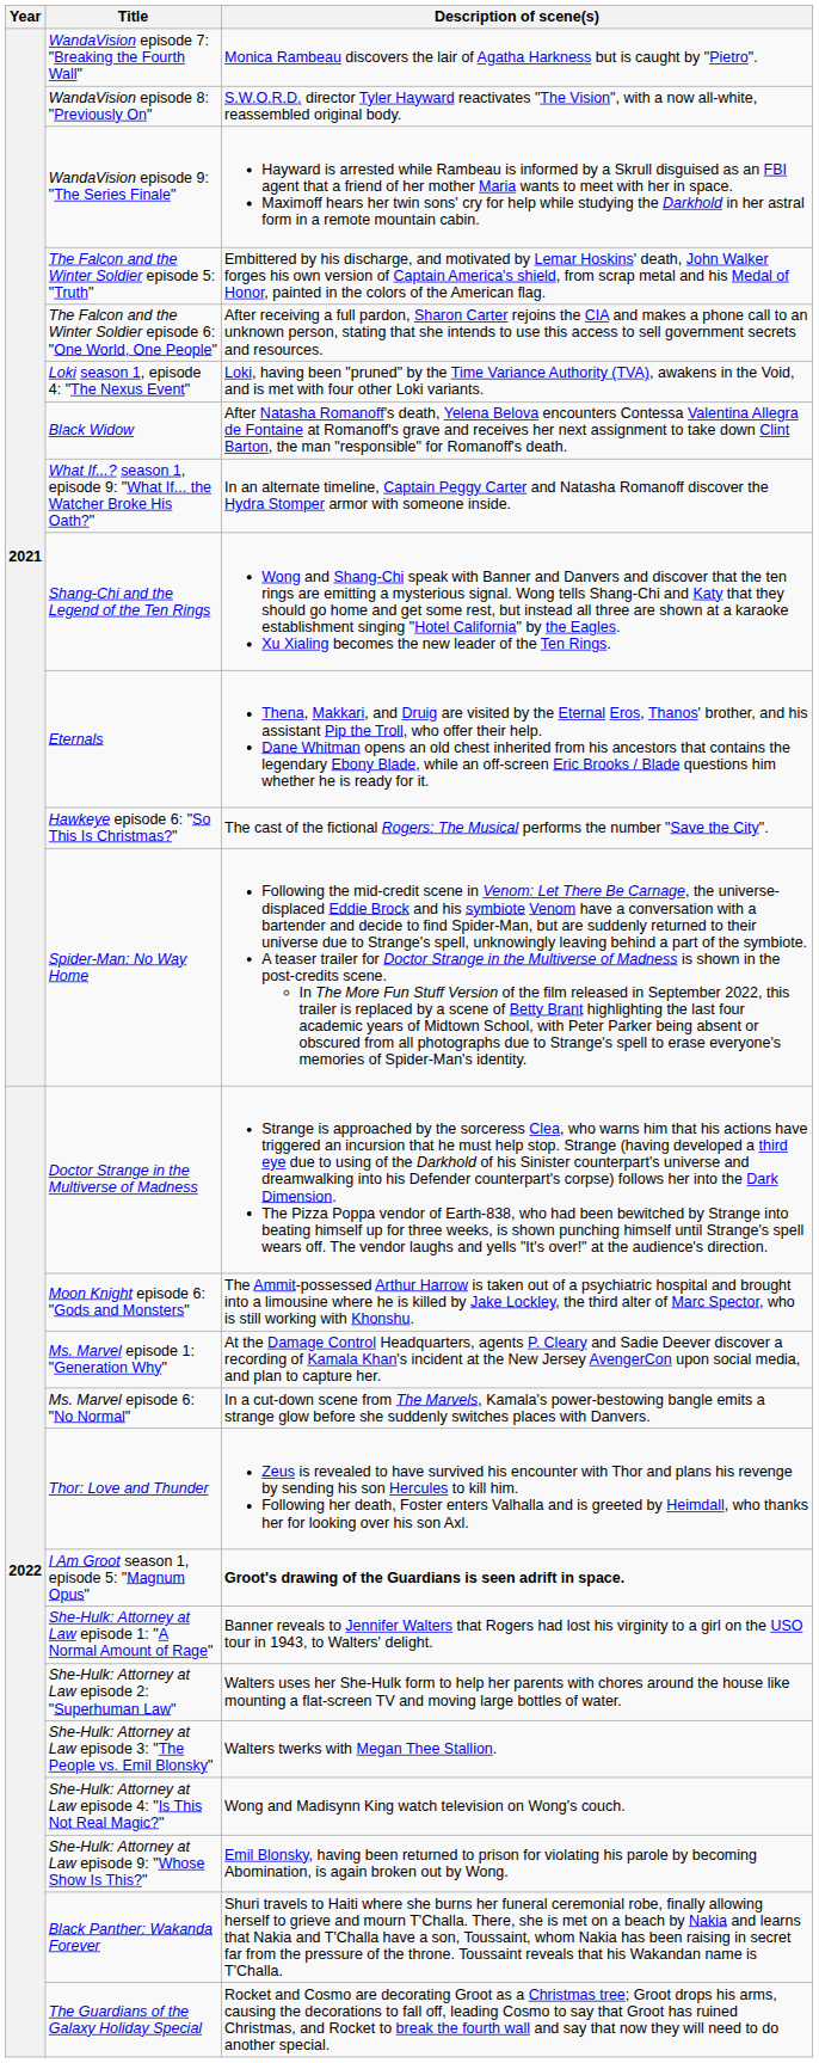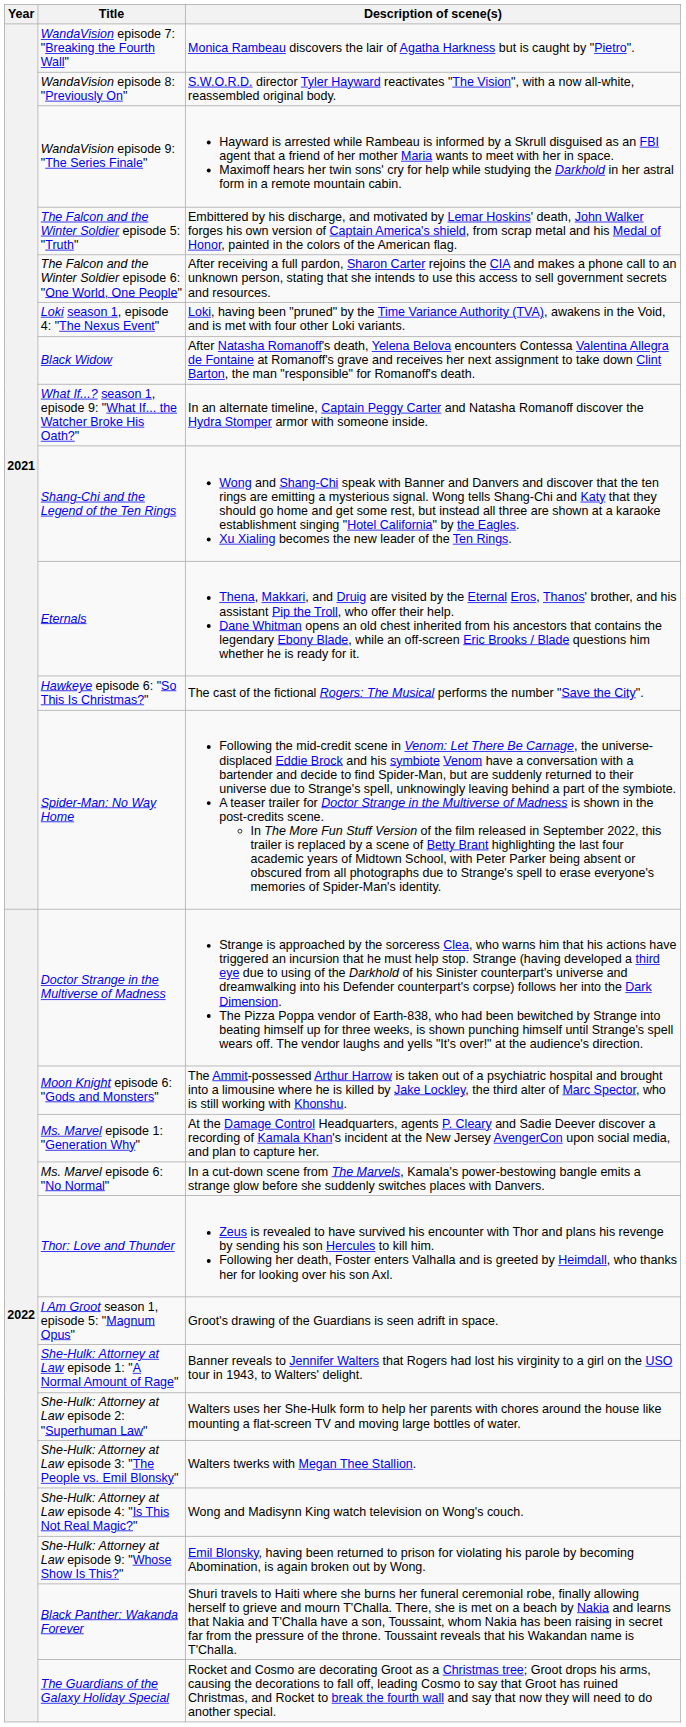I Am Groot season 1, episode 5: "Magnum Opus" | Description of scene(s): bold -> normal
